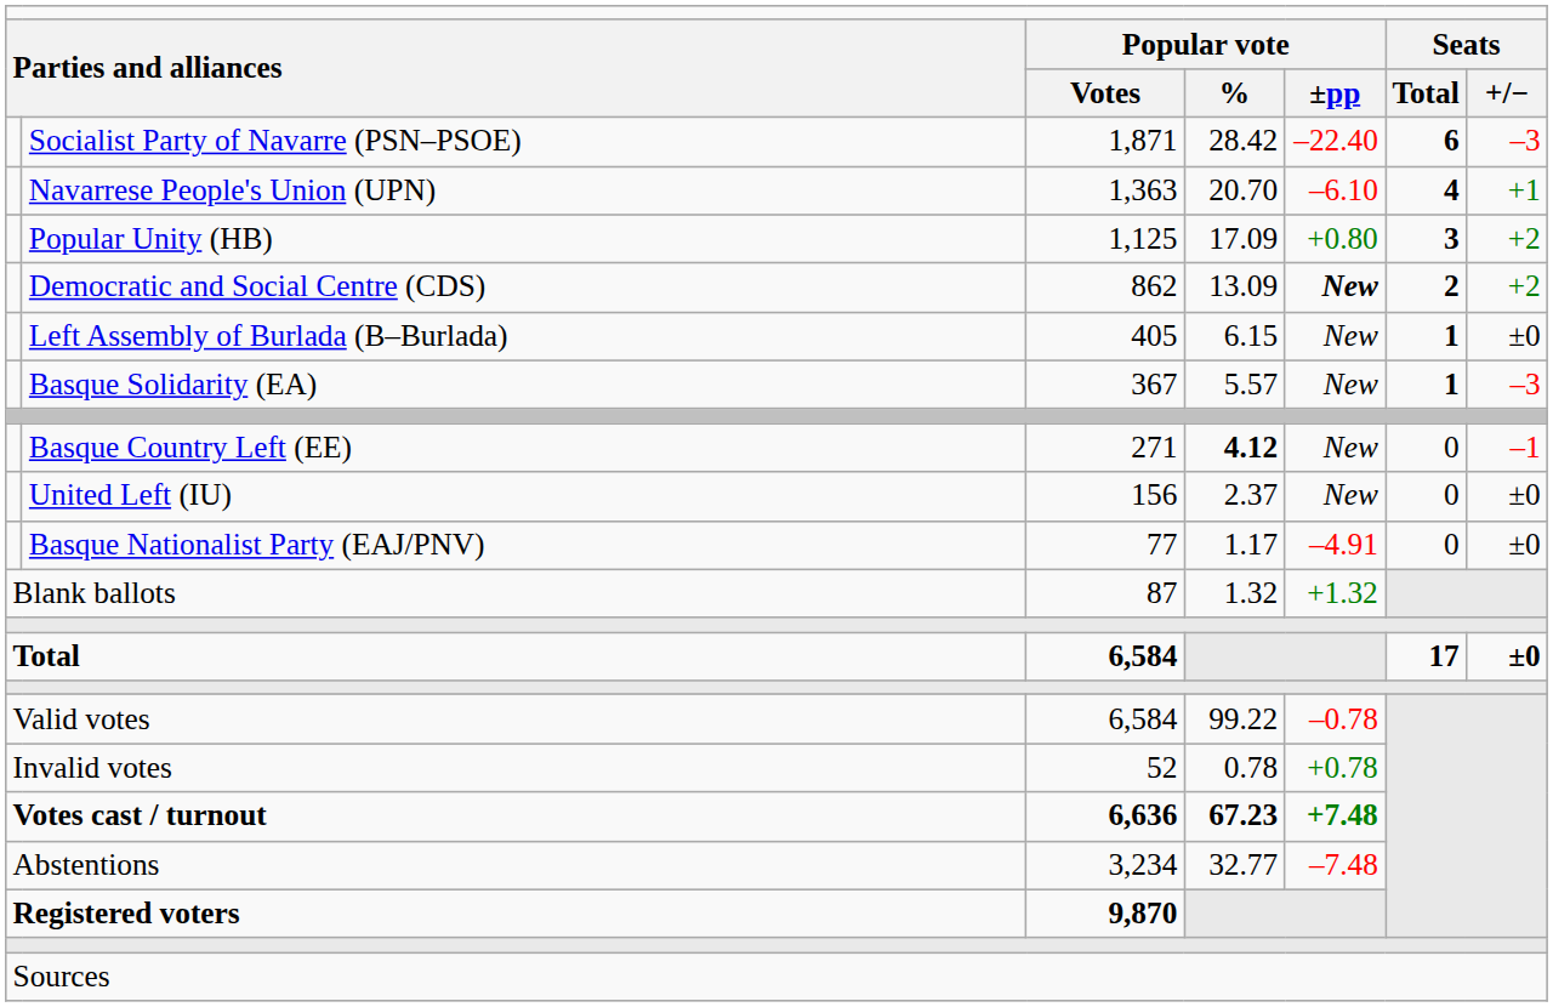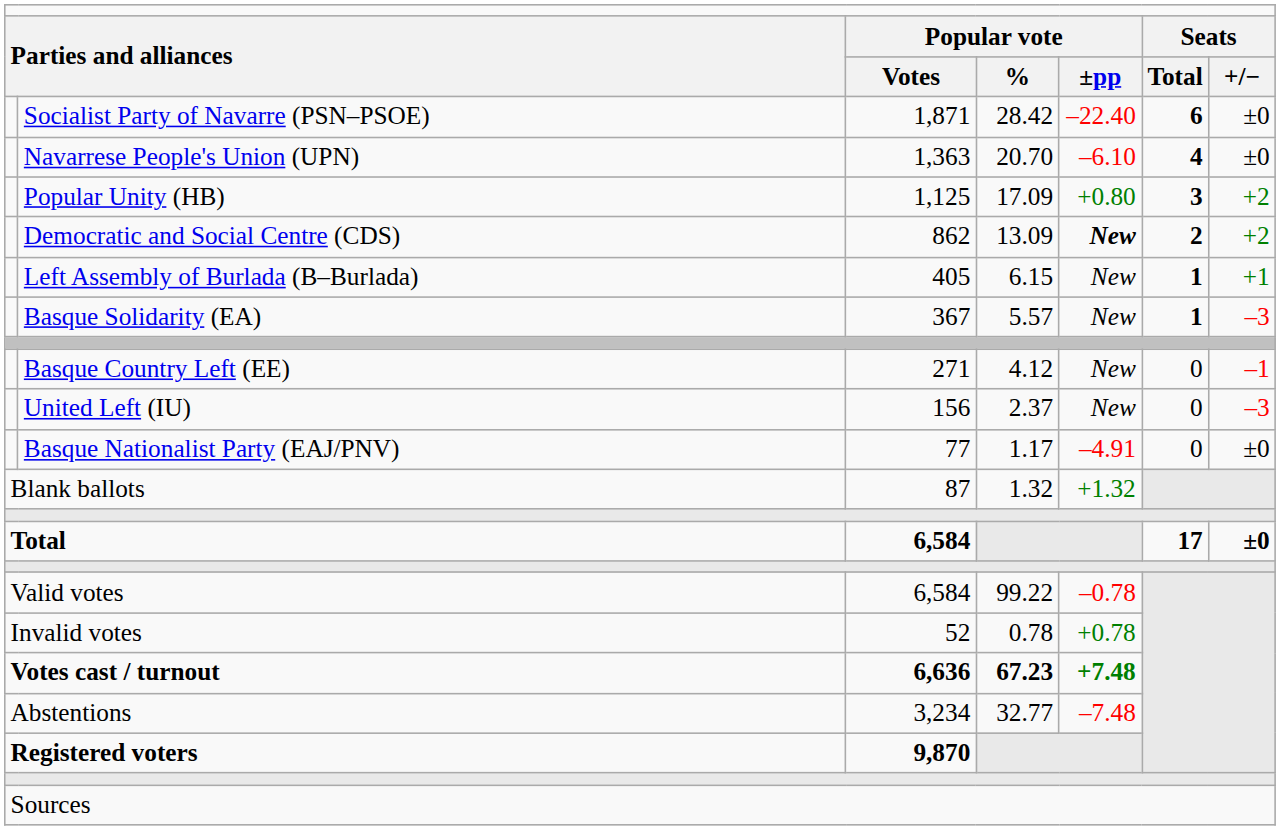Socialist Party of Navarre (PSN–PSOE) | column 7: –3 -> ±0
Navarrese People's Union (UPN) | column 7: +1 -> ±0
Left Assembly of Burlada (B–Burlada) | column 7: ±0 -> +1
Basque Country Left (EE) | column 4: bold -> normal
United Left (IU) | column 7: ±0 -> –3
